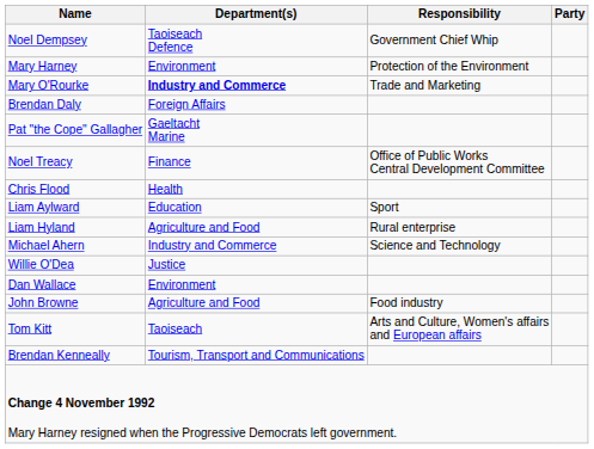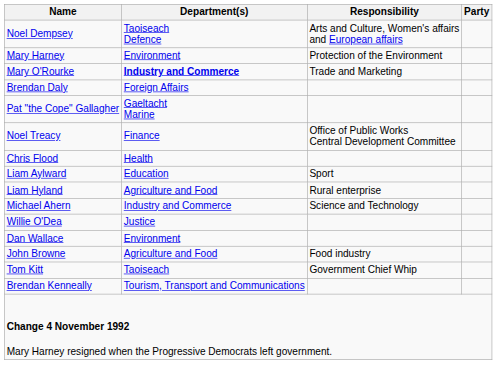Noel Dempsey | Responsibility: Government Chief Whip -> Arts and Culture, Women's affairs and European affairs
Tom Kitt | Responsibility: Arts and Culture, Women's affairs and European affairs -> Government Chief Whip
